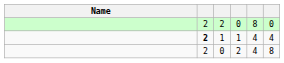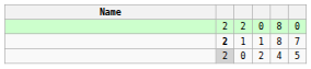row 3 | column 5: 4 -> 8
row 3 | column 6: 4 -> 7
row 4 | column 2: no background -> lightgrey background
row 4 | column 6: 8 -> 5
